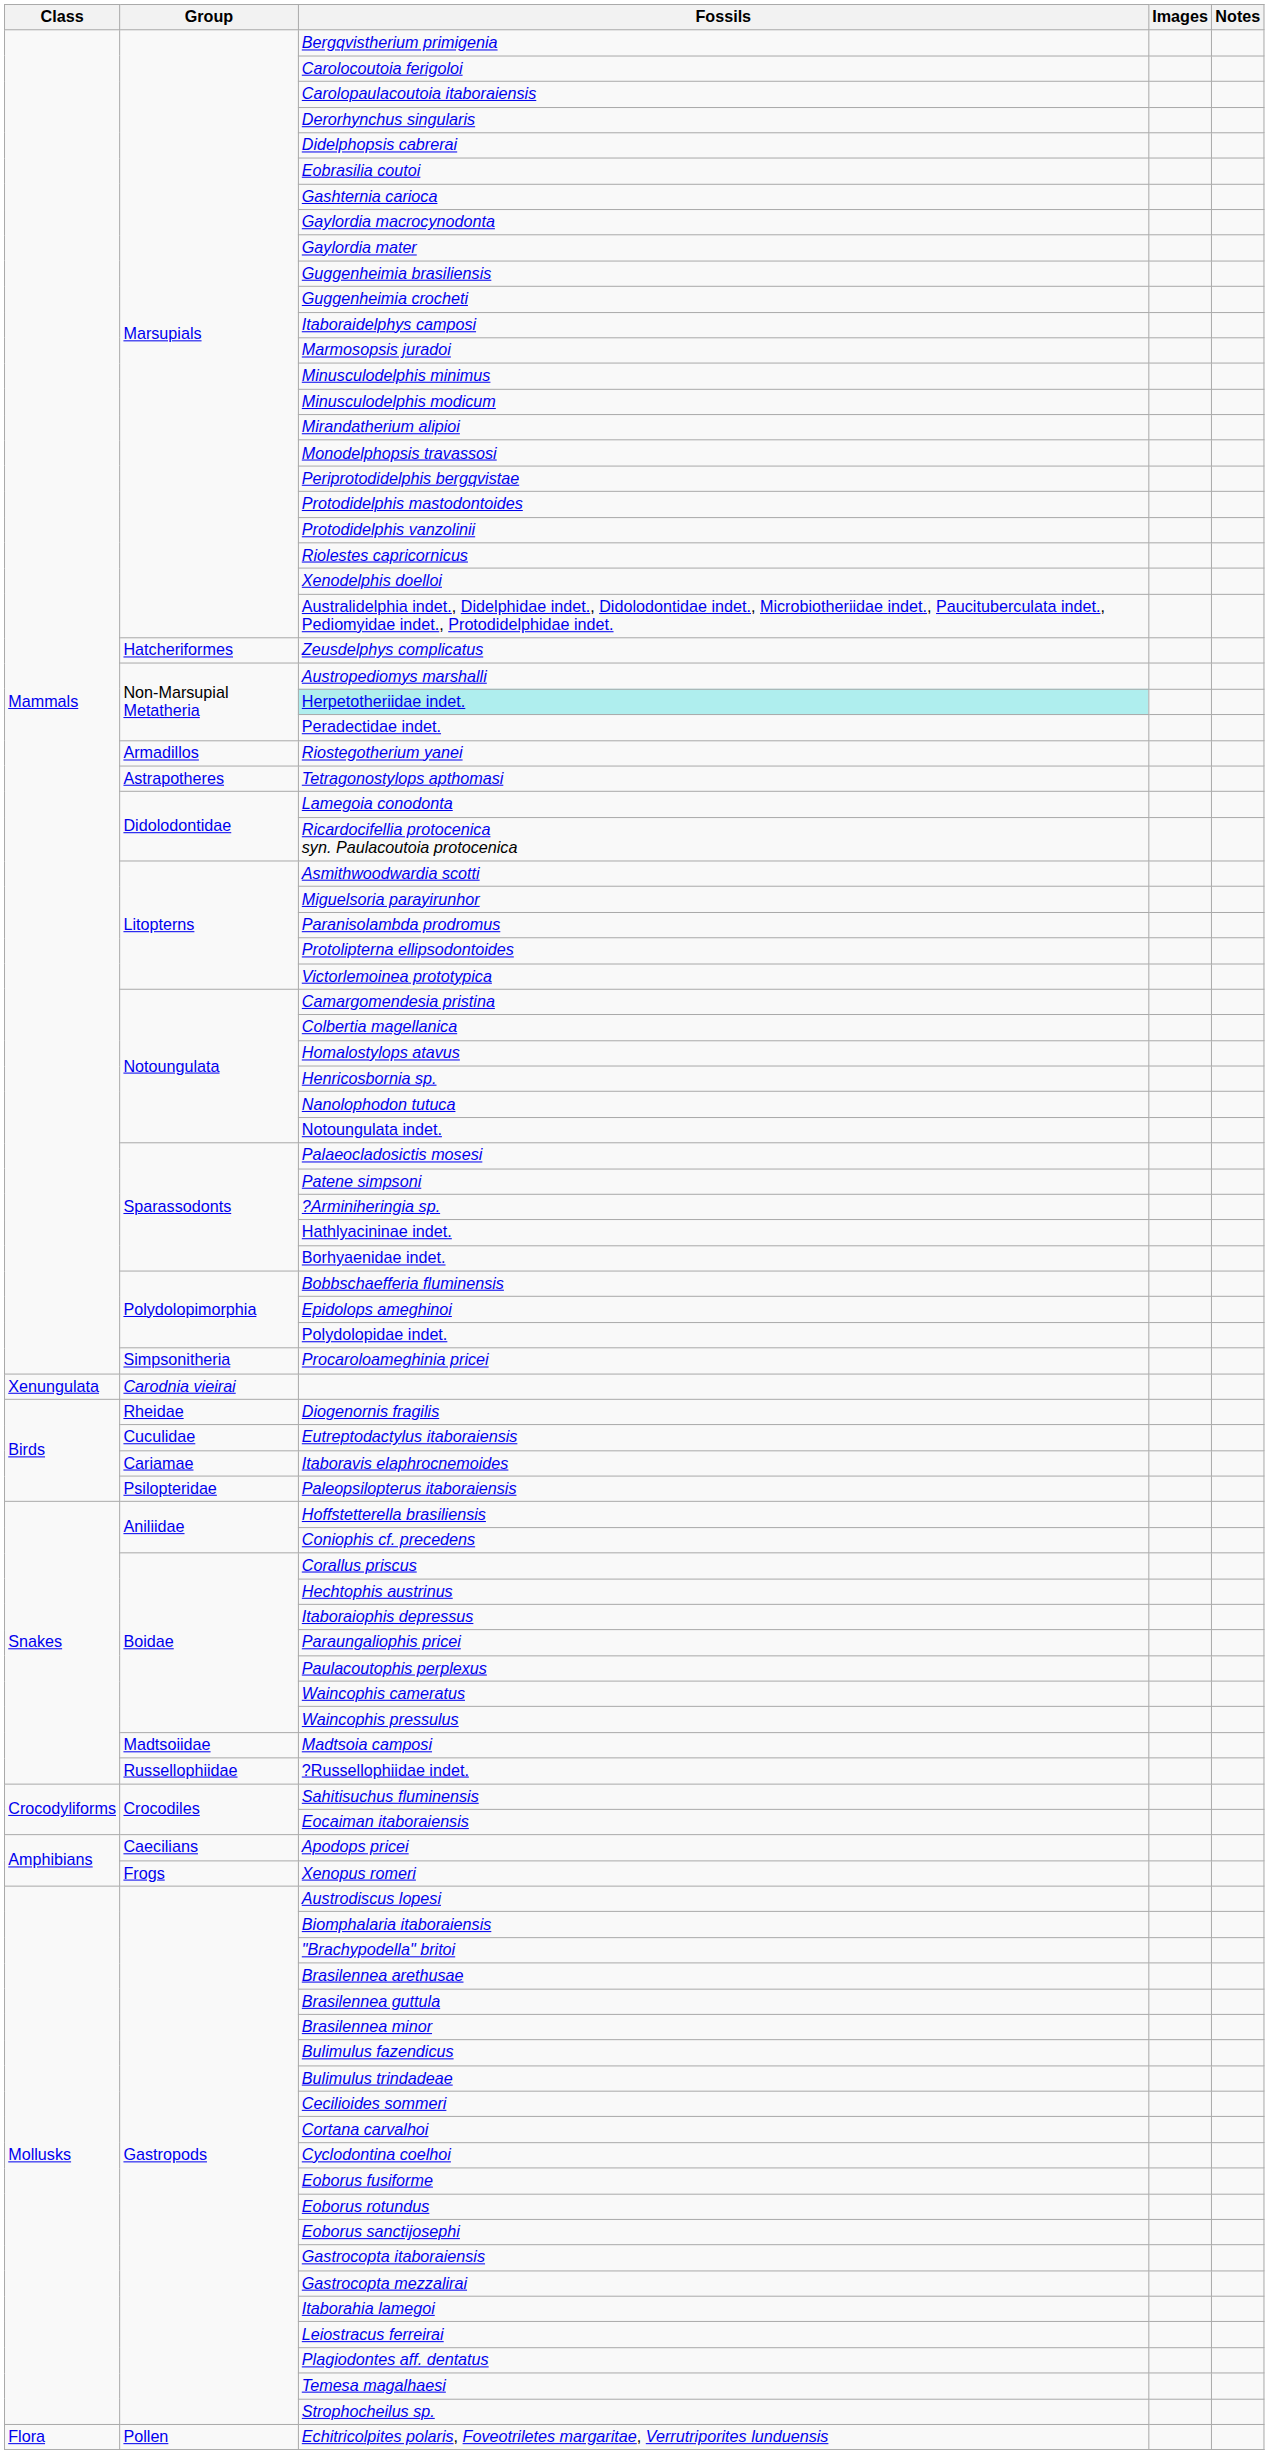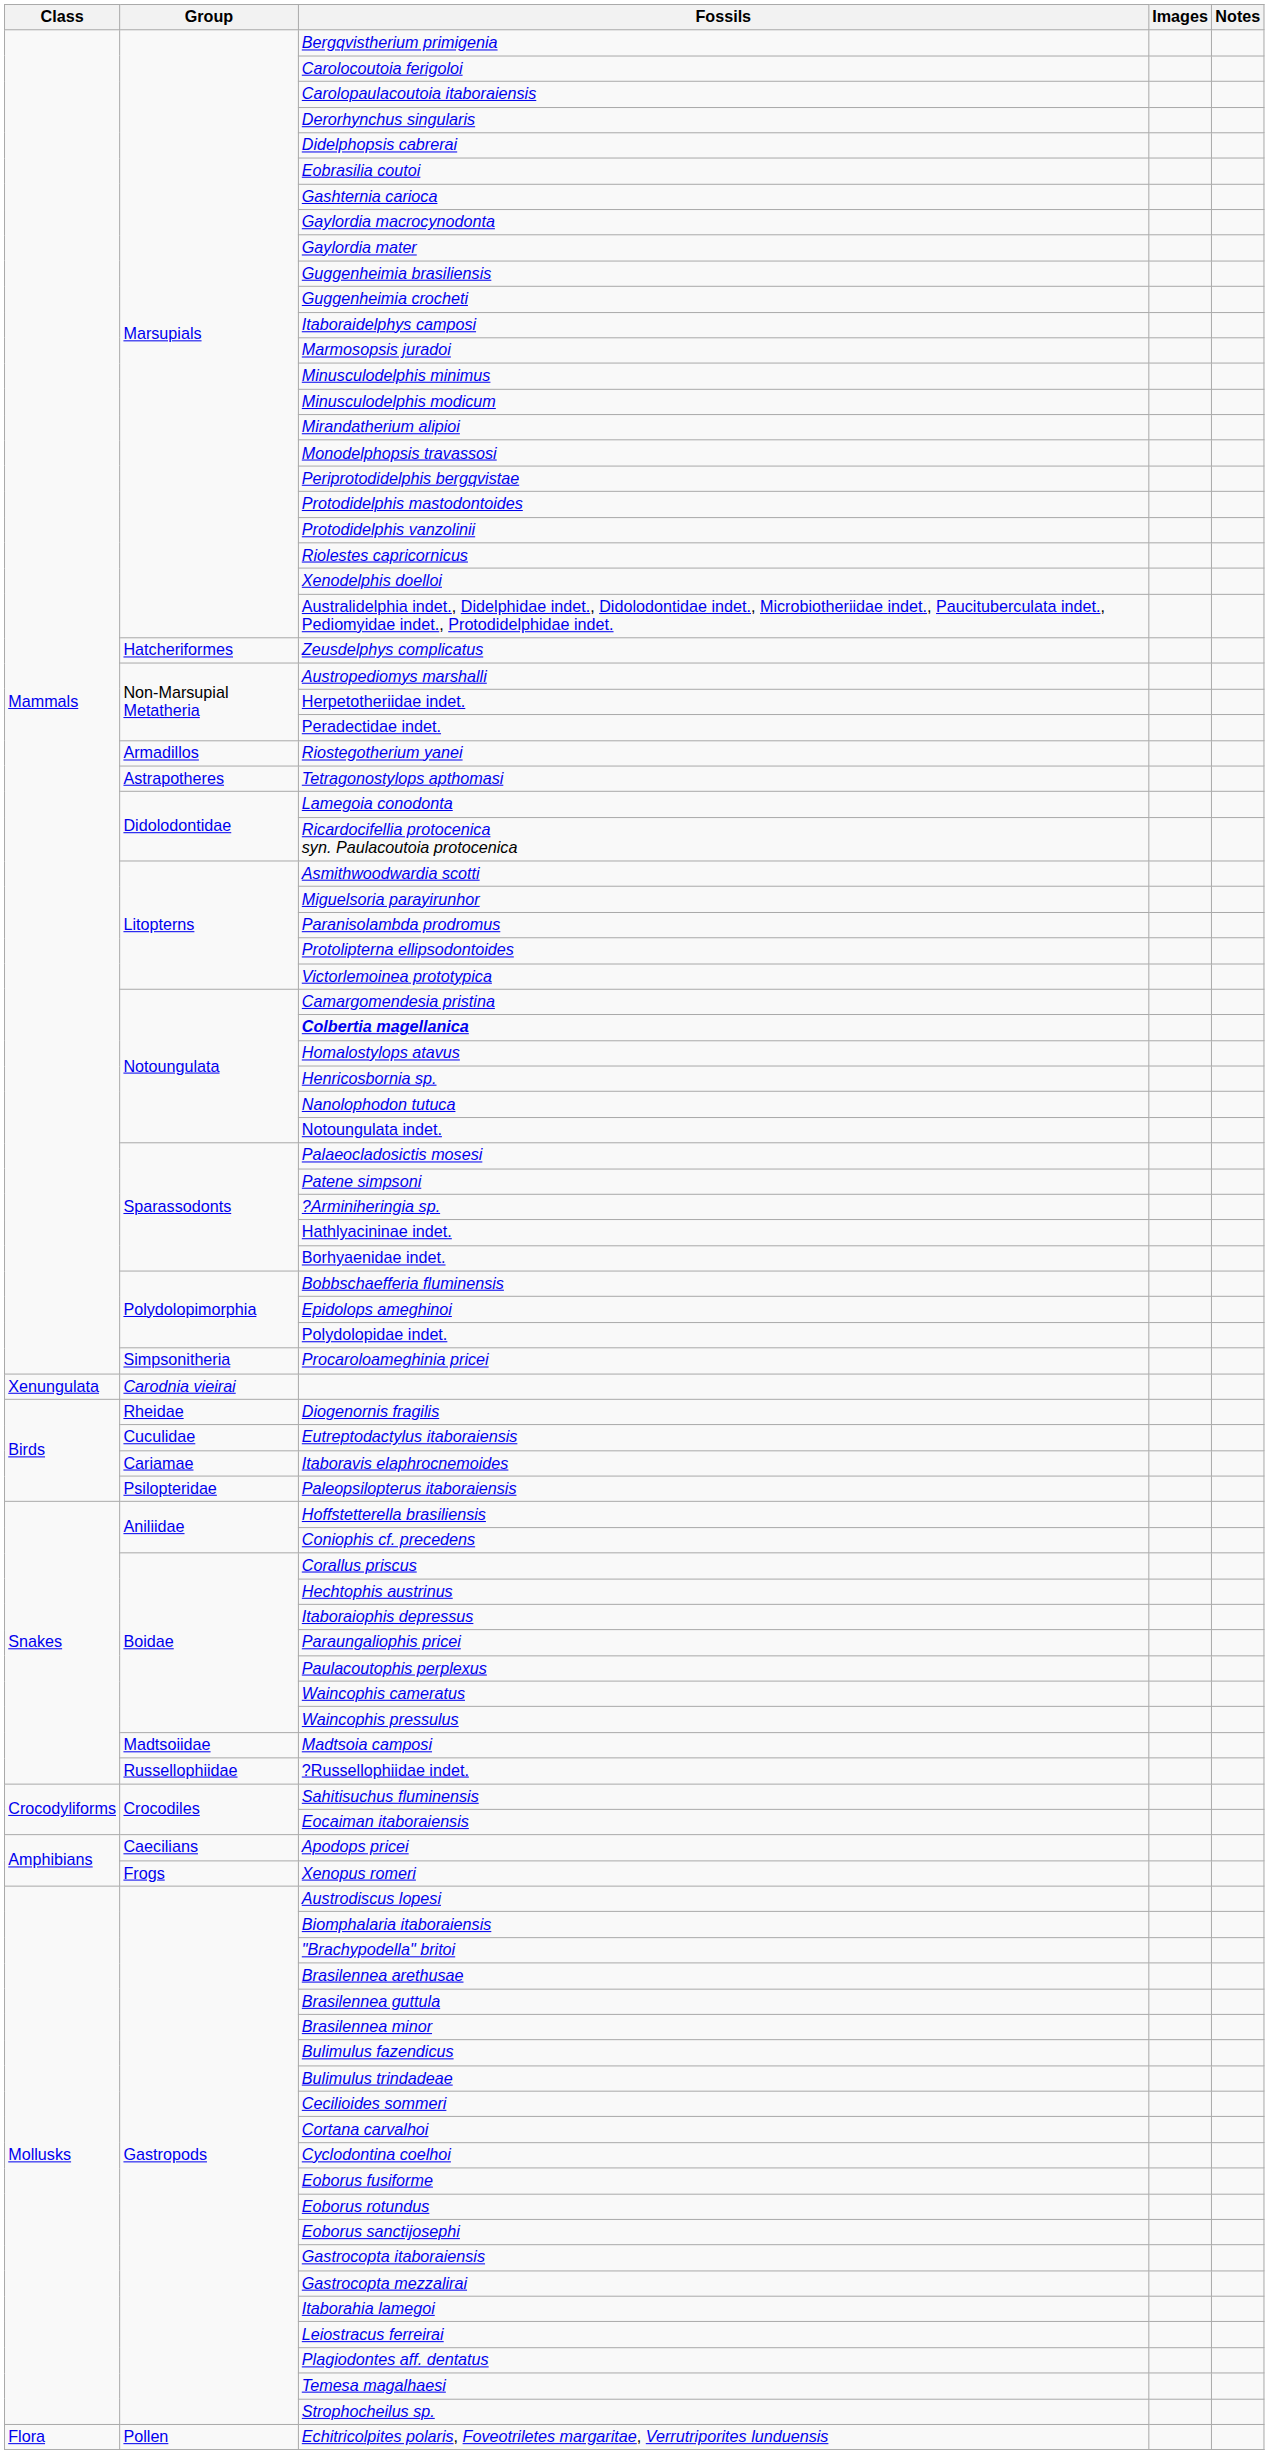Herpetotheriidae indet. | Fossils: paleturquoise background -> no background
Colbertia magellanica | Fossils: normal -> bold
